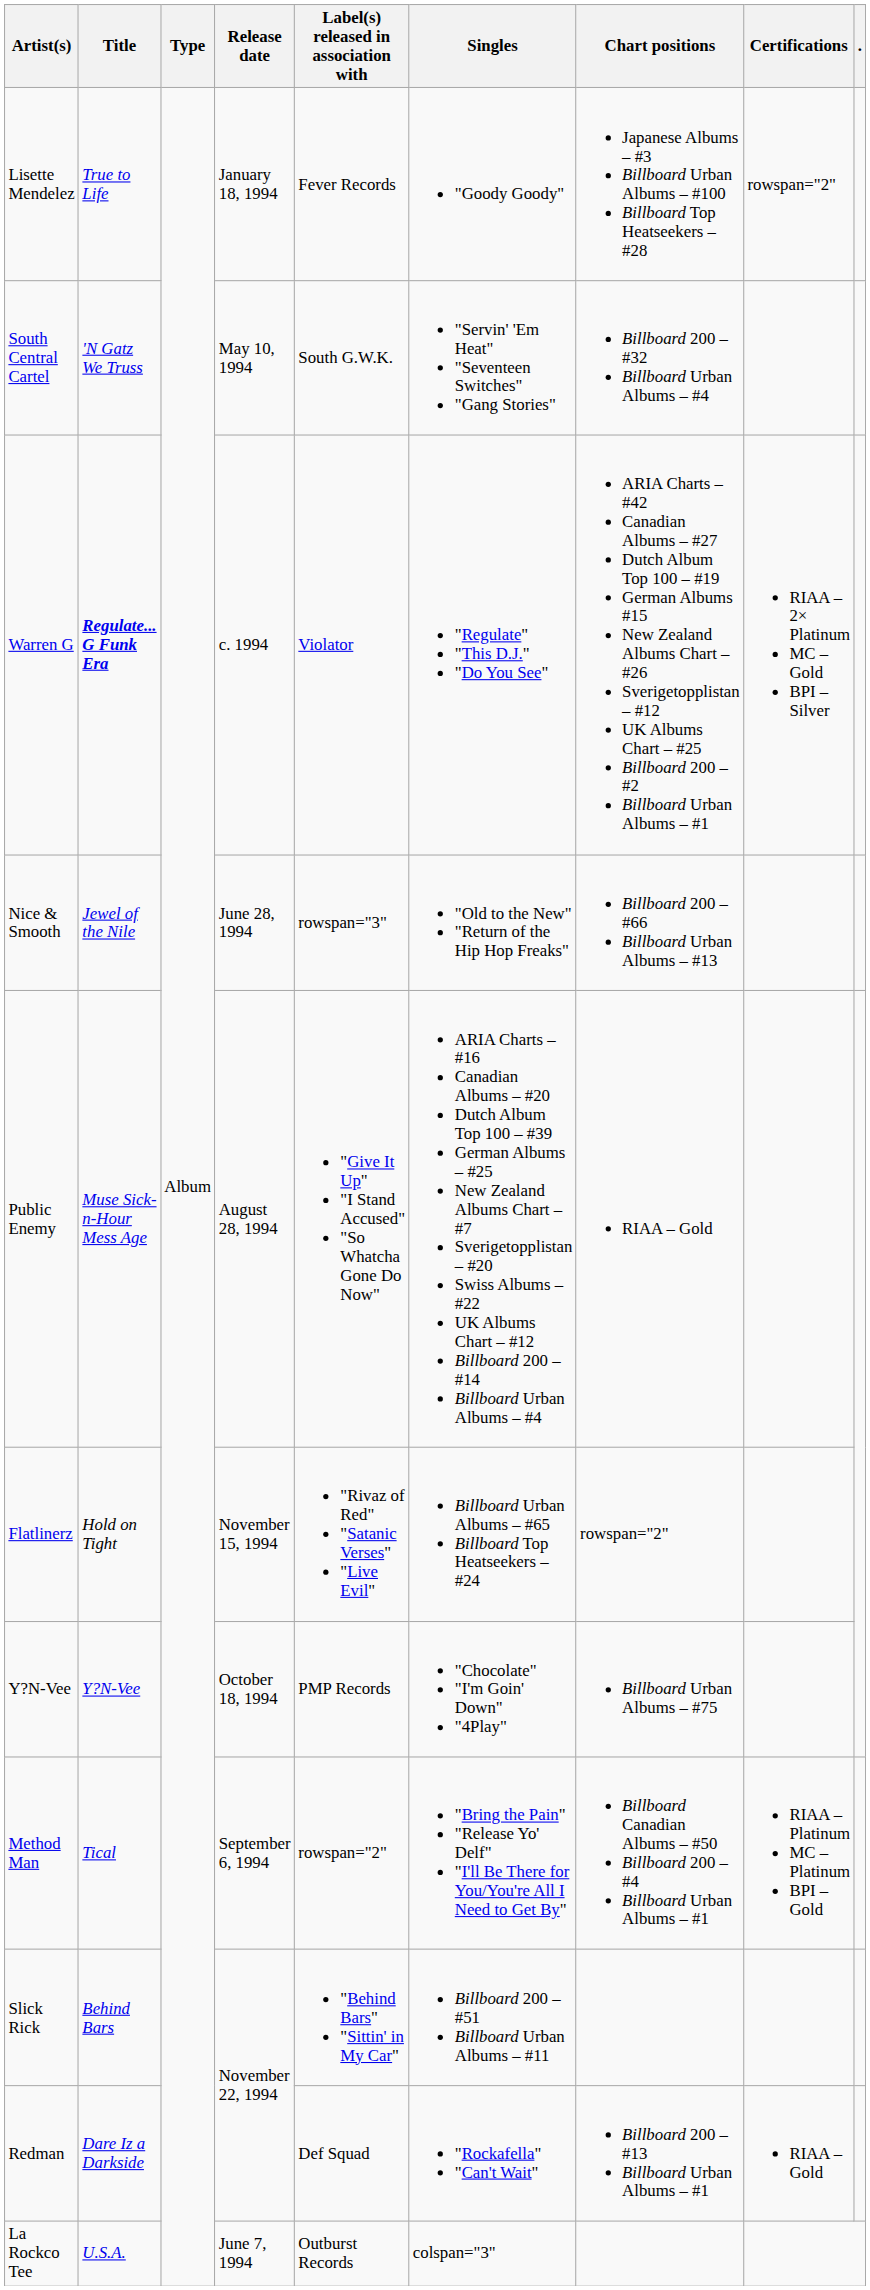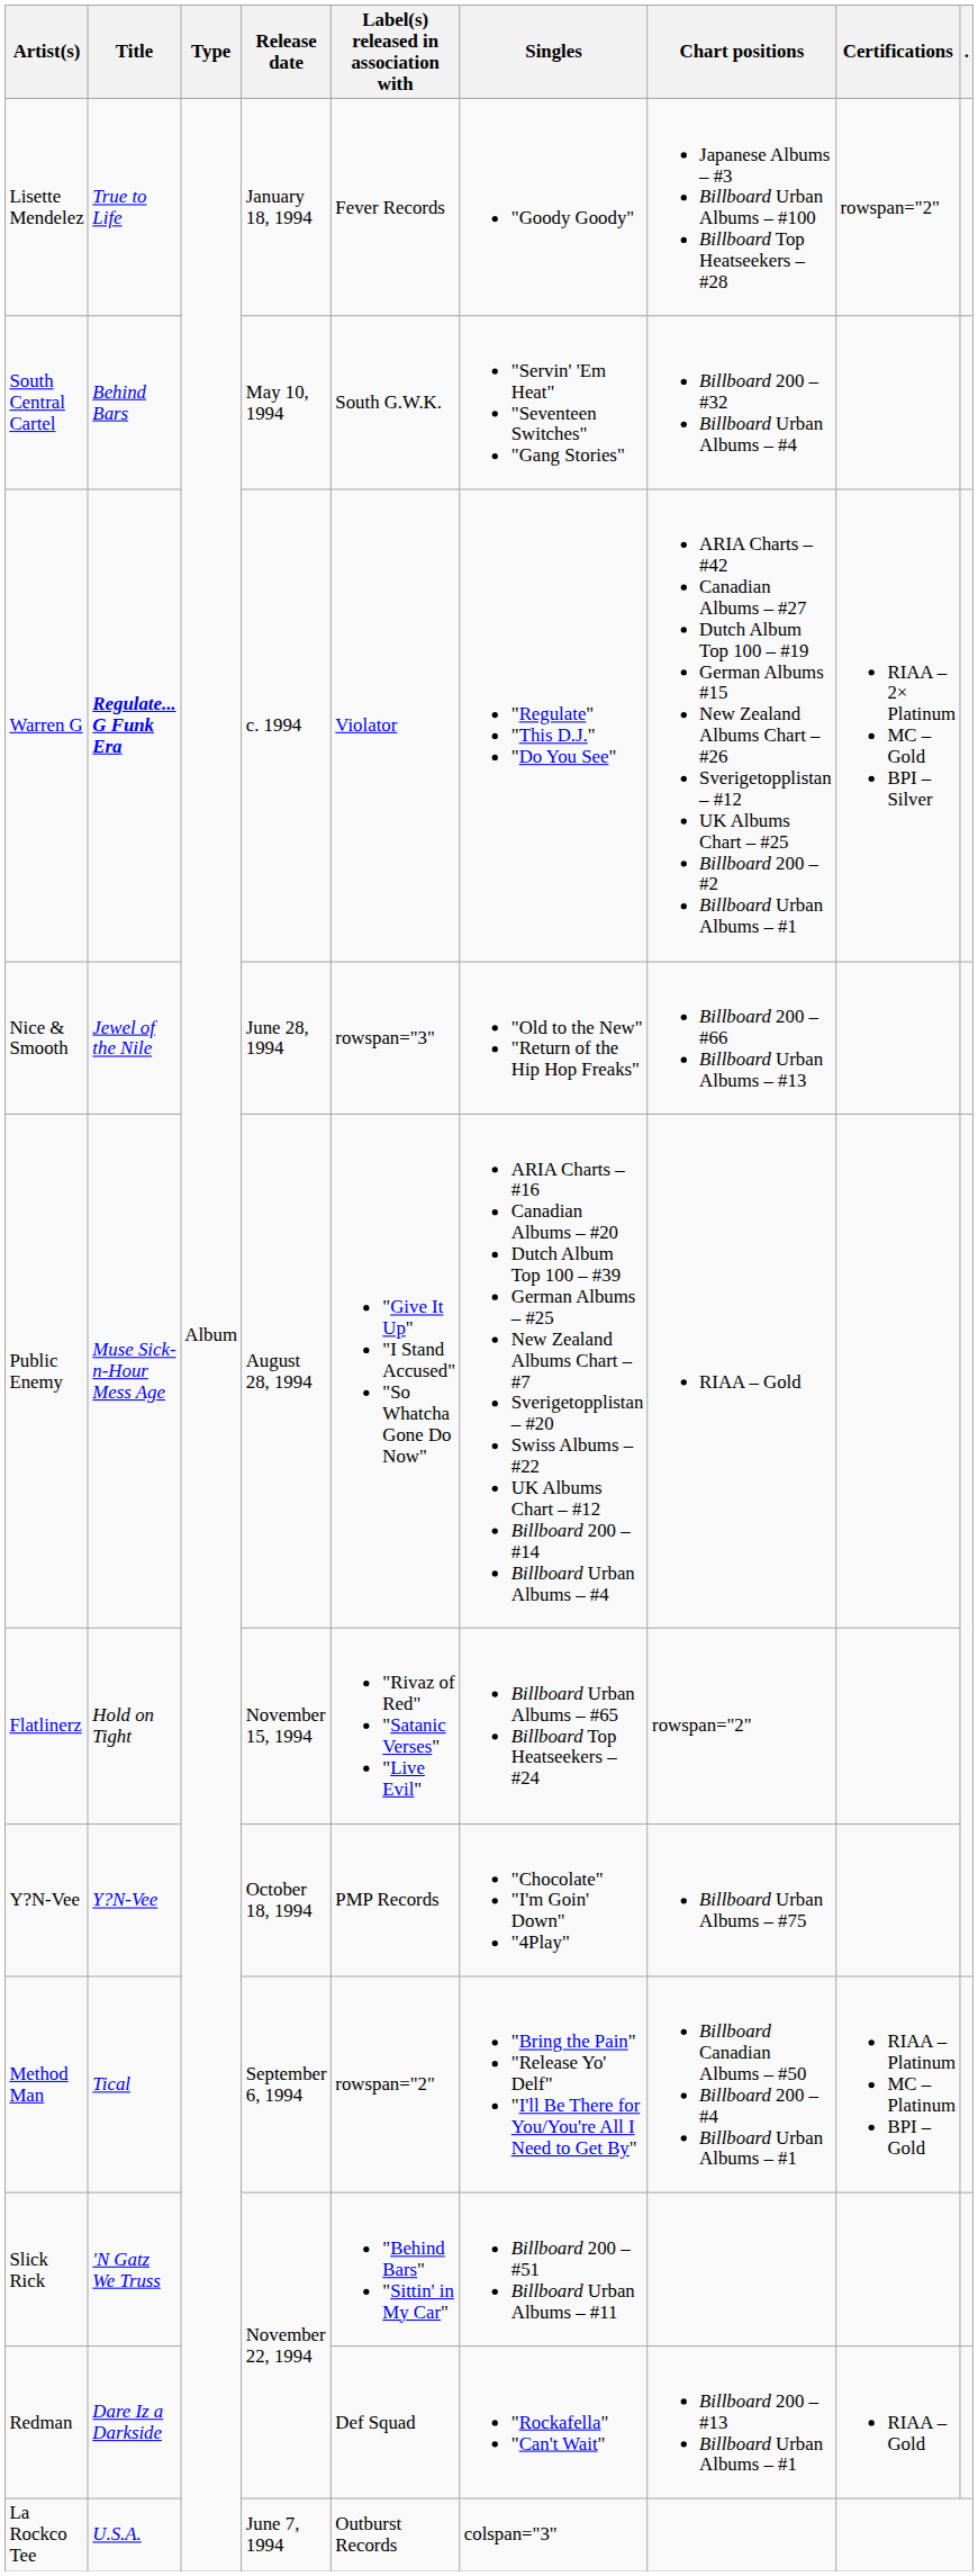South Central Cartel | Title: 'N Gatz We Truss -> Behind Bars
Slick Rick | Title: Behind Bars -> 'N Gatz We Truss
